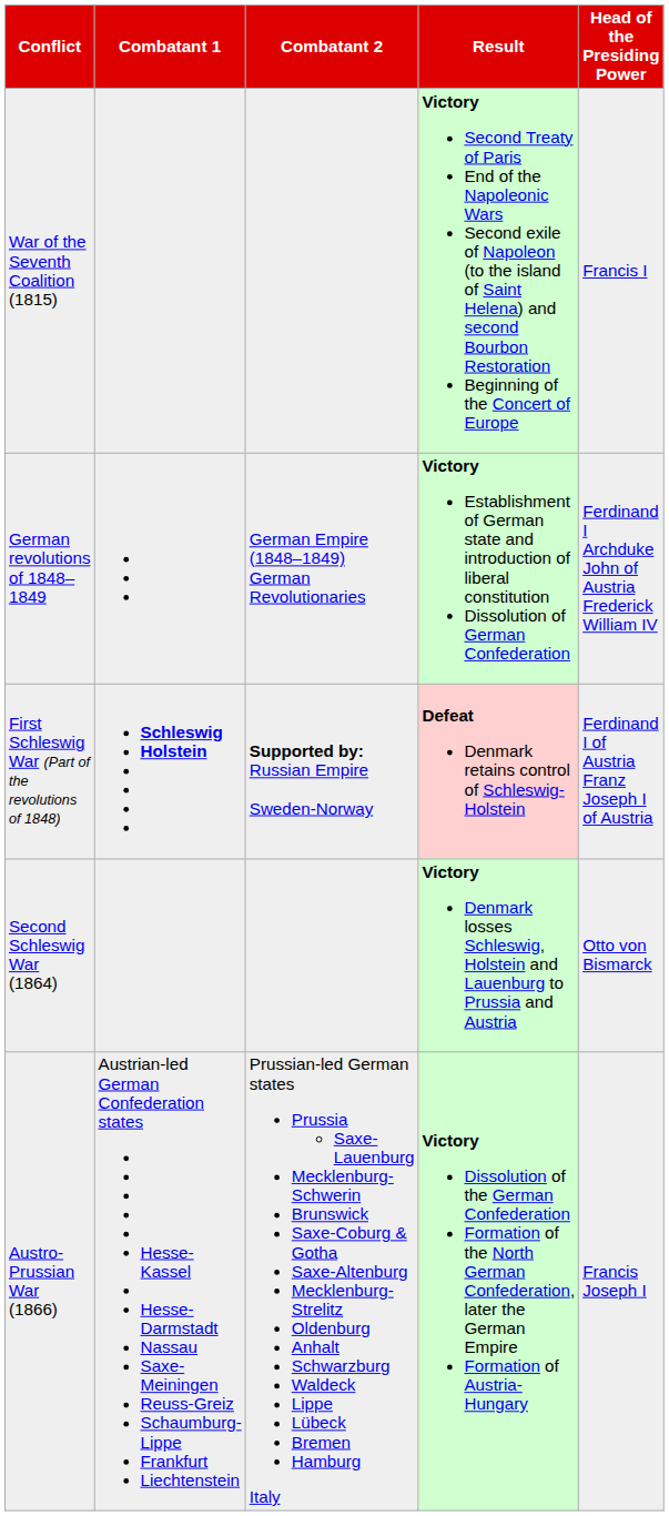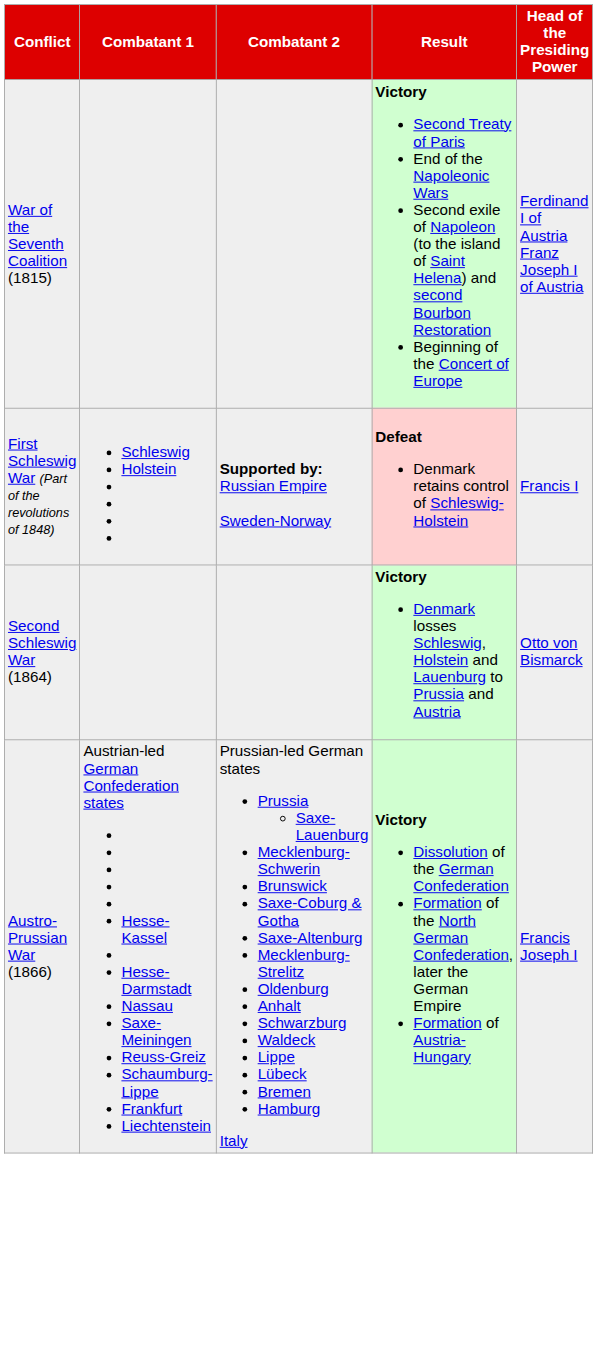War of the Seventh Coalition (1815) | Head of the Presiding Power: Francis I -> Ferdinand I of Austria Franz Joseph I of Austria
- row: German revolutions of 1848–1849 | German Empire (1848–1849) German Revolutionaries | Victory Establishment of German state and introduction of liberal constitution Dissolution of German Confederation | Ferdinand I Archduke John of Austria Frederick William IV
First Schleswig War (Part of the revolutions of 1848) | Combatant 1: bold -> normal
First Schleswig War (Part of the revolutions of 1848) | Head of the Presiding Power: Ferdinand I of Austria Franz Joseph I of Austria -> Francis I
